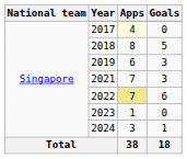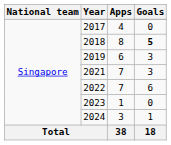2017 | Apps: lightyellow background -> no background
2018 | Goals: normal -> bold
2022 | Apps: khaki background -> no background
